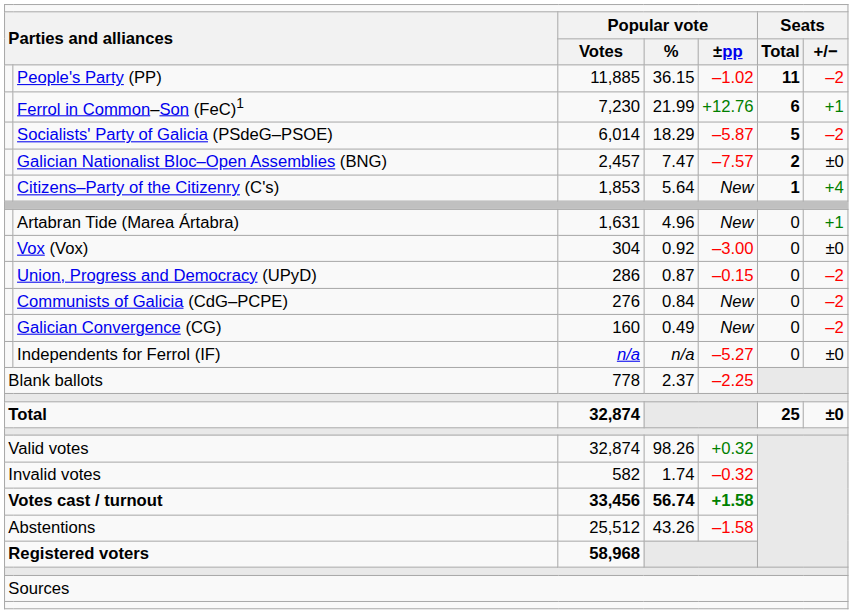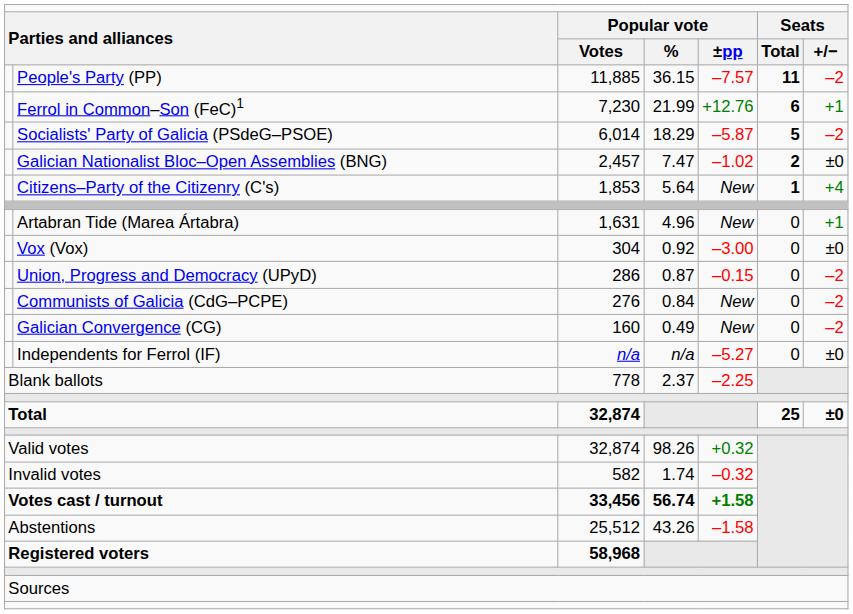People's Party (PP) | column 5: –1.02 -> –7.57
Galician Nationalist Bloc–Open Assemblies (BNG) | column 5: –7.57 -> –1.02
